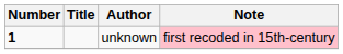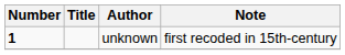unknown | Note: pink background -> no background
